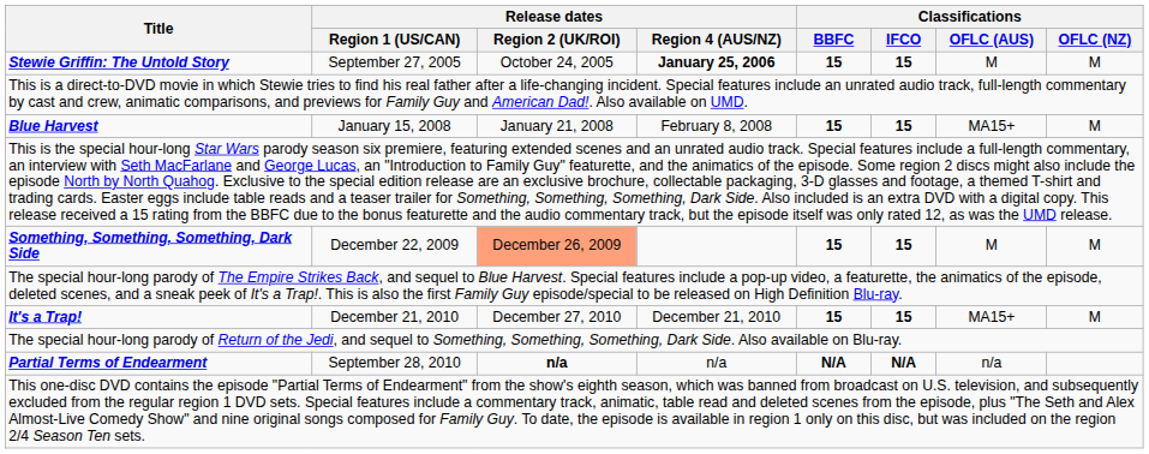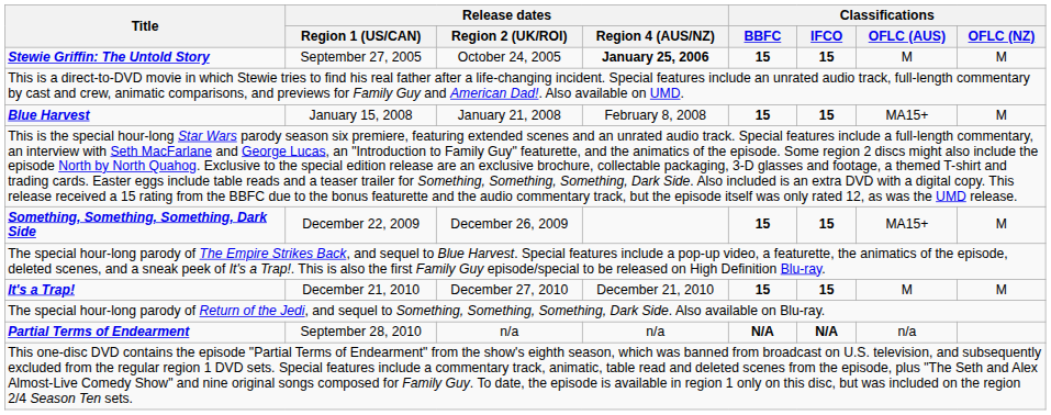Something, Something, Something, Dark Side | Release dates / Region 2 (UK/ROI): lightsalmon background -> no background
Something, Something, Something, Dark Side | Classifications / OFLC (AUS): M -> MA15+
It's a Trap! | Classifications / OFLC (AUS): MA15+ -> M
Partial Terms of Endearment | Release dates / Region 2 (UK/ROI): bold -> normal
